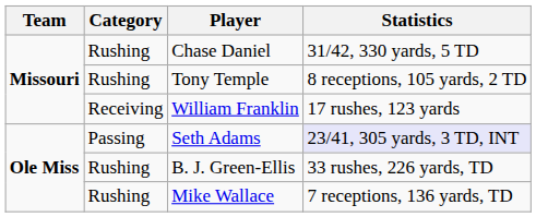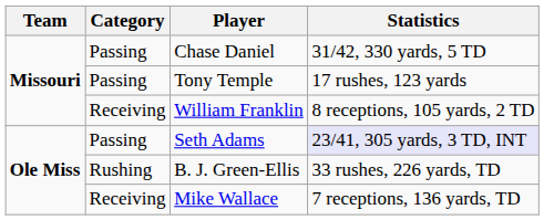Chase Daniel | Category: Rushing -> Passing
Tony Temple | Category: Rushing -> Passing
Tony Temple | Statistics: 8 receptions, 105 yards, 2 TD -> 17 rushes, 123 yards
William Franklin | Statistics: 17 rushes, 123 yards -> 8 receptions, 105 yards, 2 TD
Mike Wallace | Category: Rushing -> Receiving
